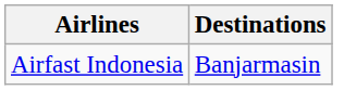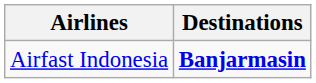Airfast Indonesia | Destinations: normal -> bold
